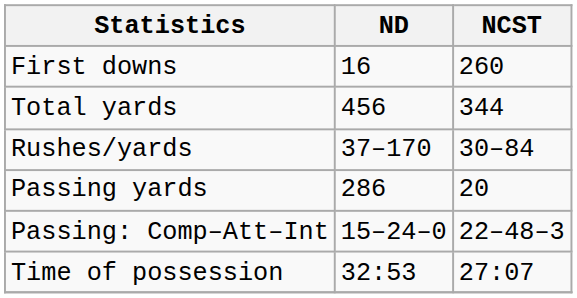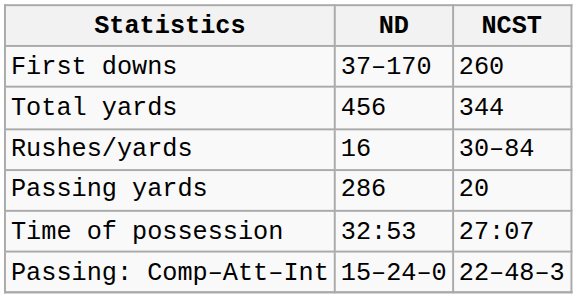First downs | ND: 16 -> 37–170
Rushes/yards | ND: 37–170 -> 16
rows swapped: Passing: Comp–Att–Int <-> Time of possession
